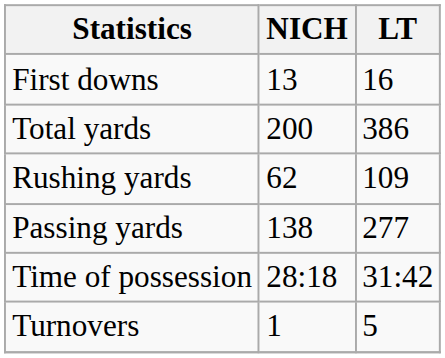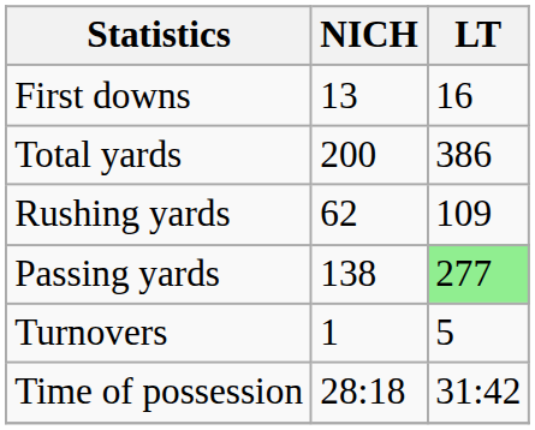Passing yards | LT: no background -> lightgreen background
rows swapped: Turnovers <-> Time of possession
